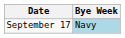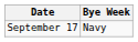September 17 | column 2: lightblue background -> no background
